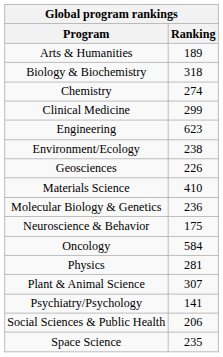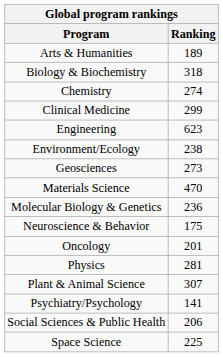Geosciences | Ranking: 226 -> 273
Materials Science | Ranking: 410 -> 470
Oncology | Ranking: 584 -> 201
Space Science | Ranking: 235 -> 225
